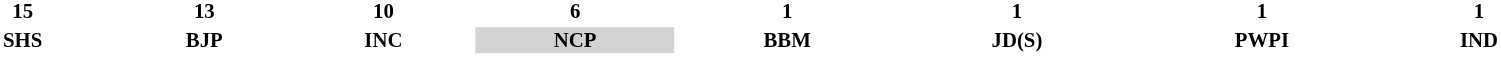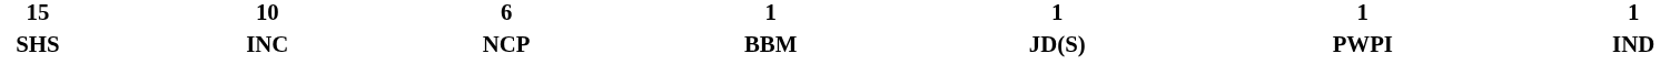- column: 13 | BJP
SHS | 6: lightgrey background -> no background
